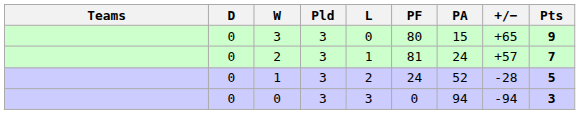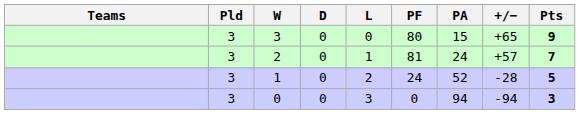columns swapped: Pld <-> D
